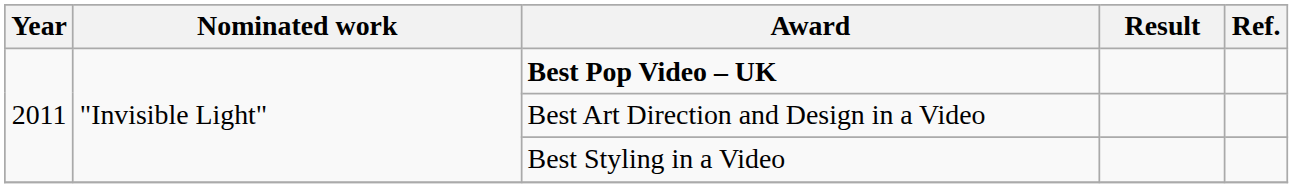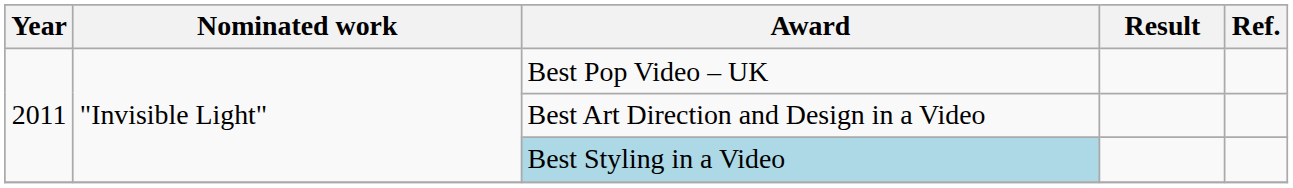Best Pop Video – UK | Award: bold -> normal
Best Styling in a Video | Award: no background -> lightblue background
